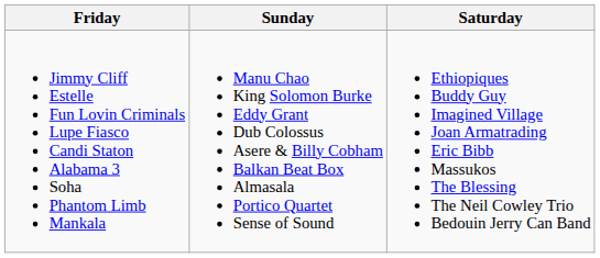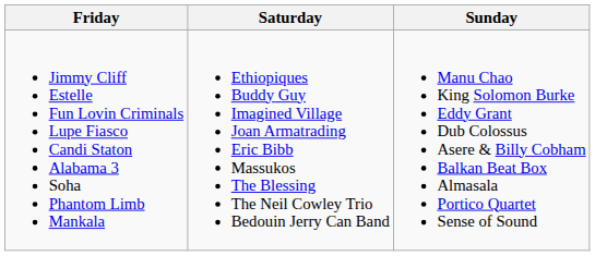columns swapped: Saturday <-> Sunday
